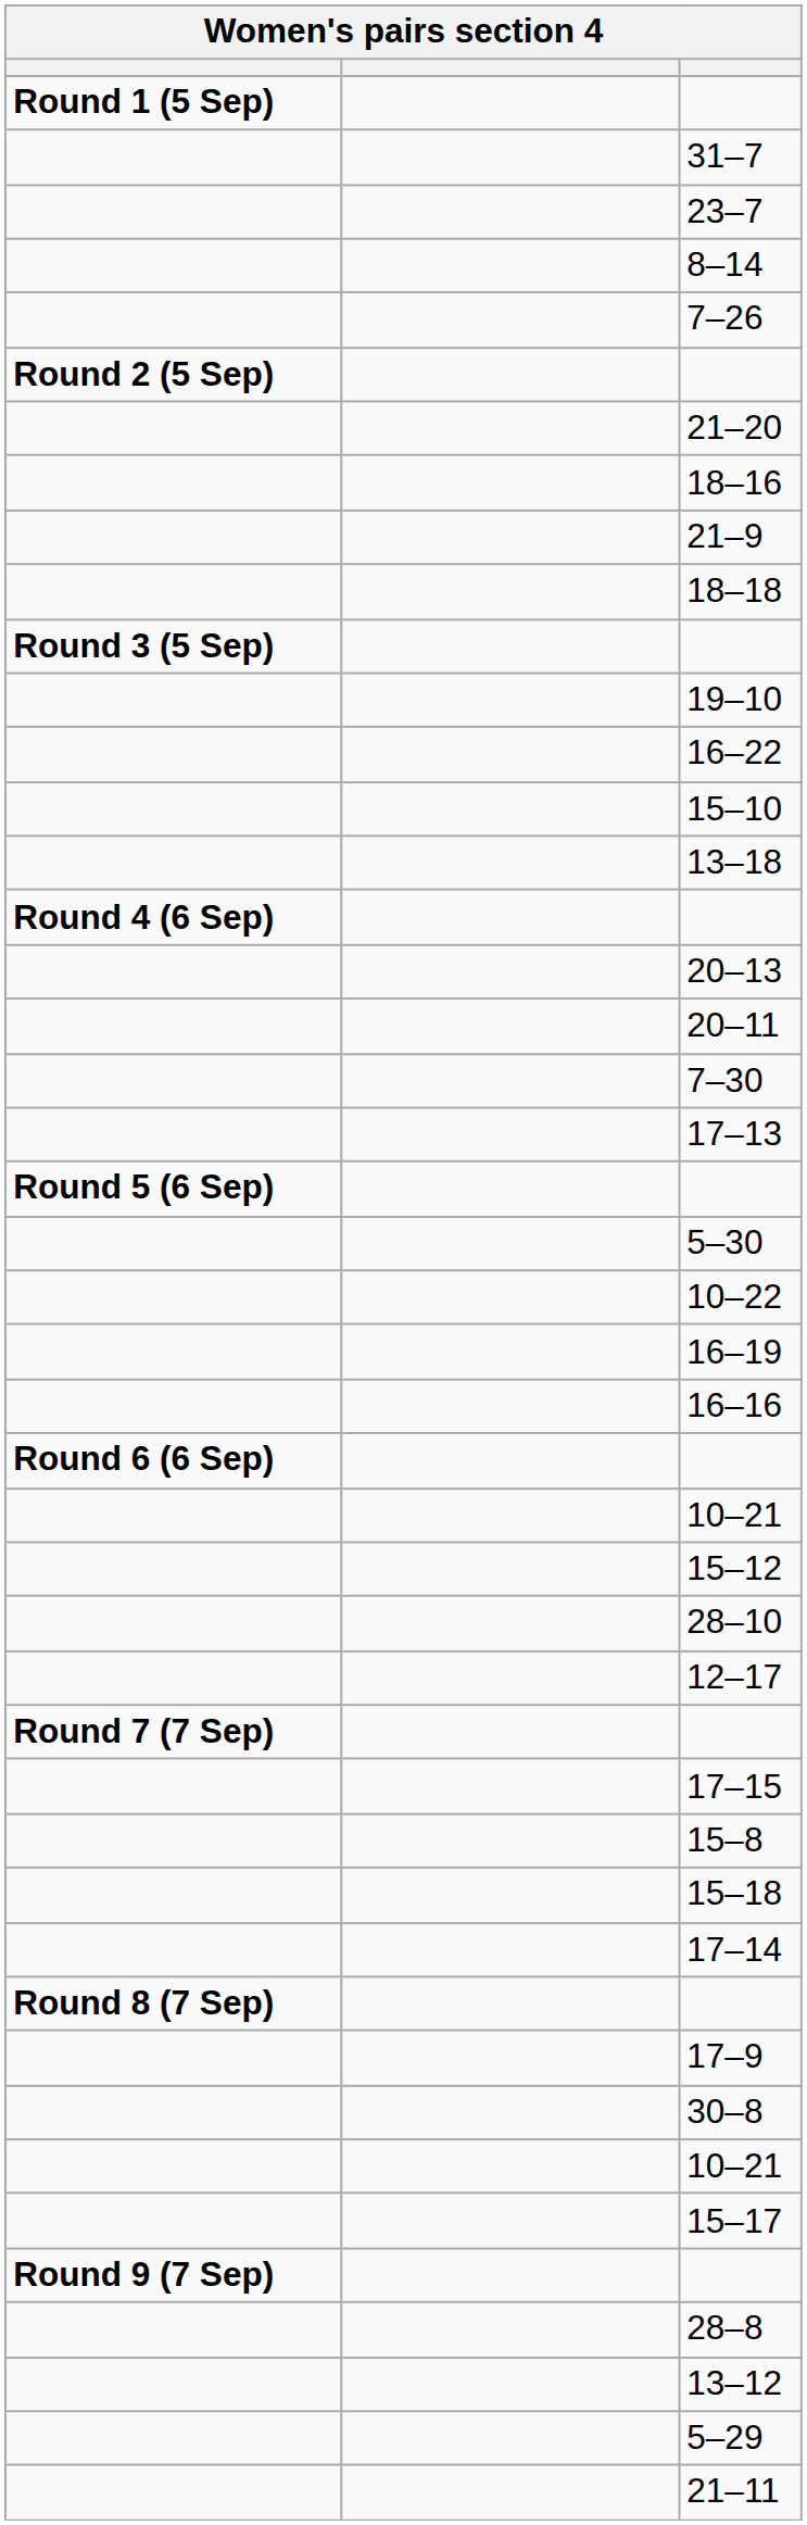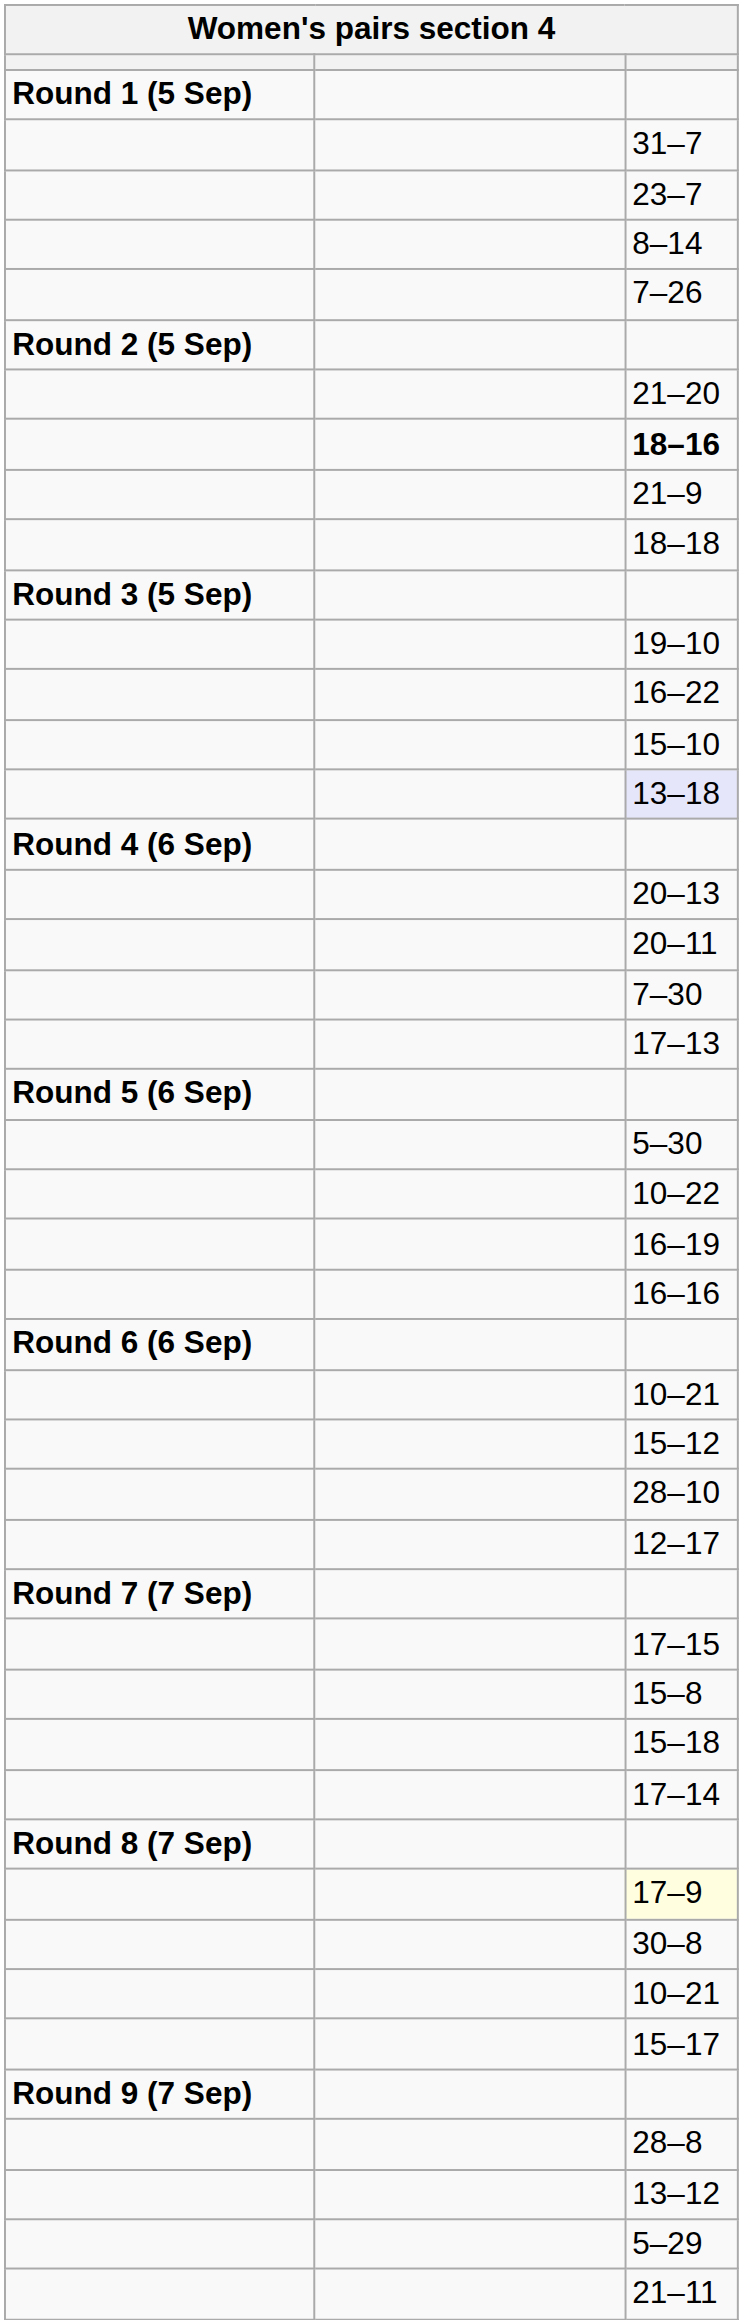18–16 | column 3: normal -> bold
13–18 | column 3: no background -> lavender background
17–9 | column 3: no background -> lightyellow background
